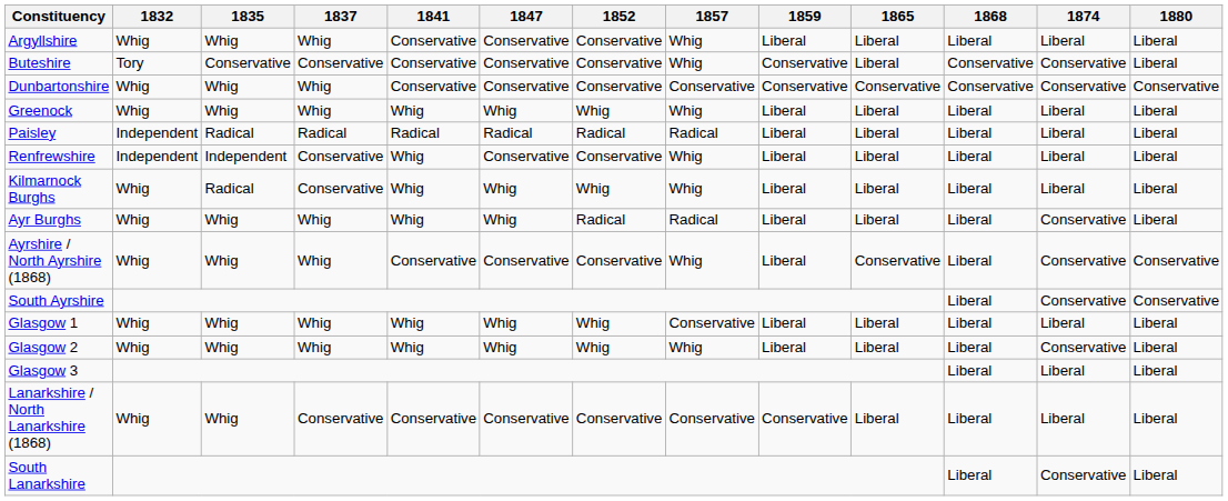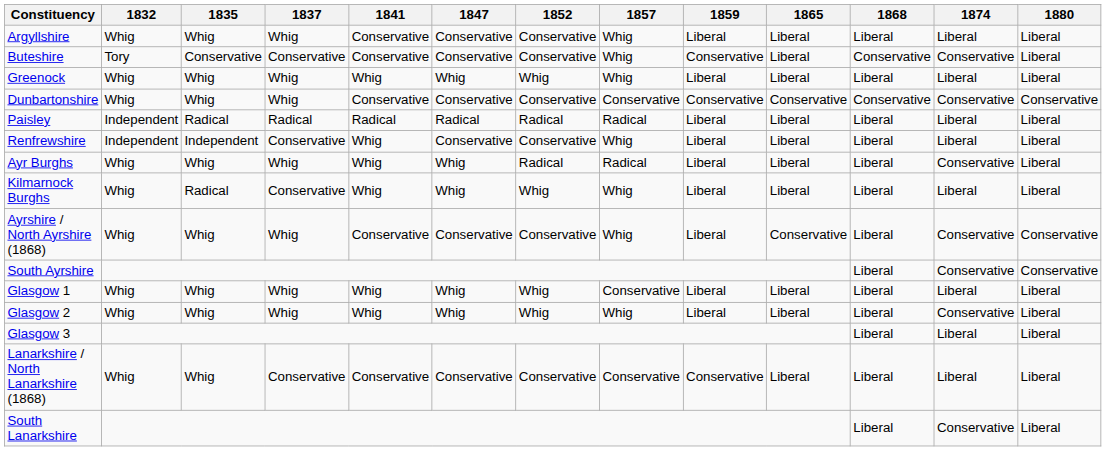rows swapped: Dunbartonshire <-> Greenock
rows swapped: Ayr Burghs <-> Kilmarnock Burghs
